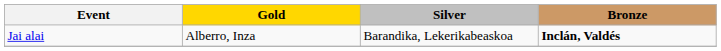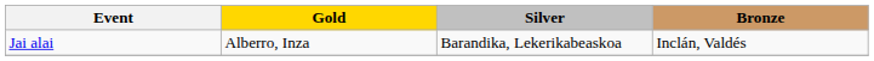Jai alai | Bronze: bold -> normal
